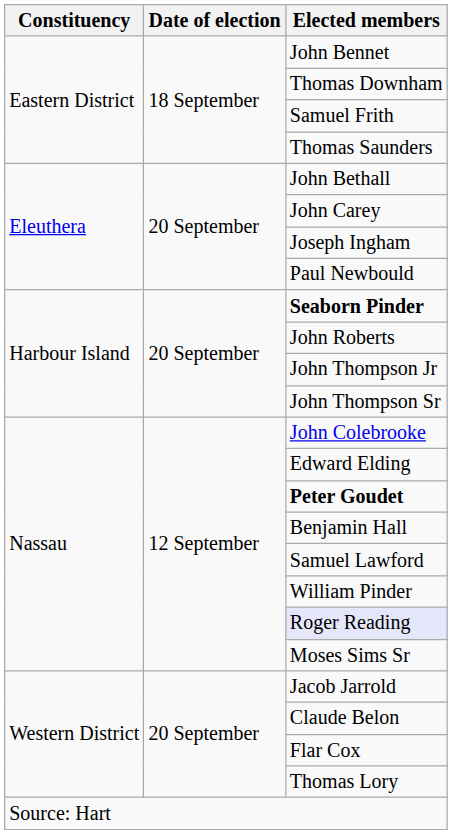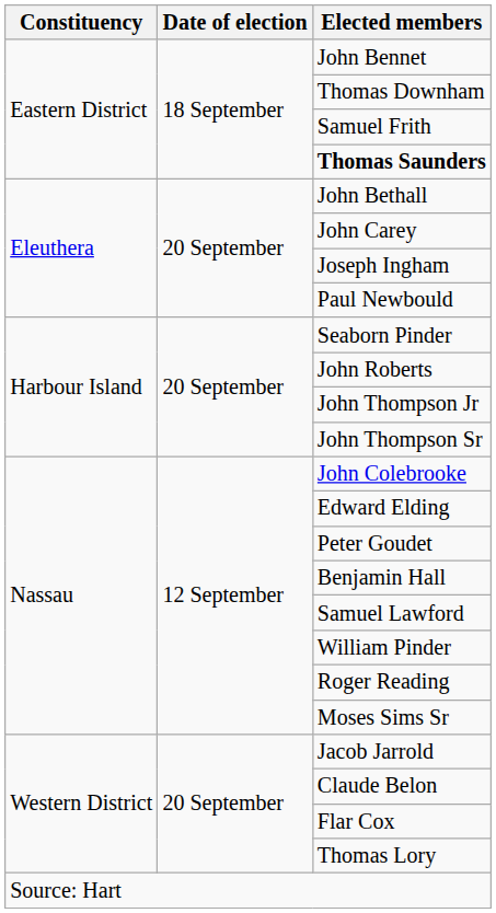Thomas Saunders | Elected members: normal -> bold
Seaborn Pinder | Elected members: bold -> normal
Peter Goudet | Elected members: bold -> normal
Roger Reading | Elected members: lavender background -> no background
